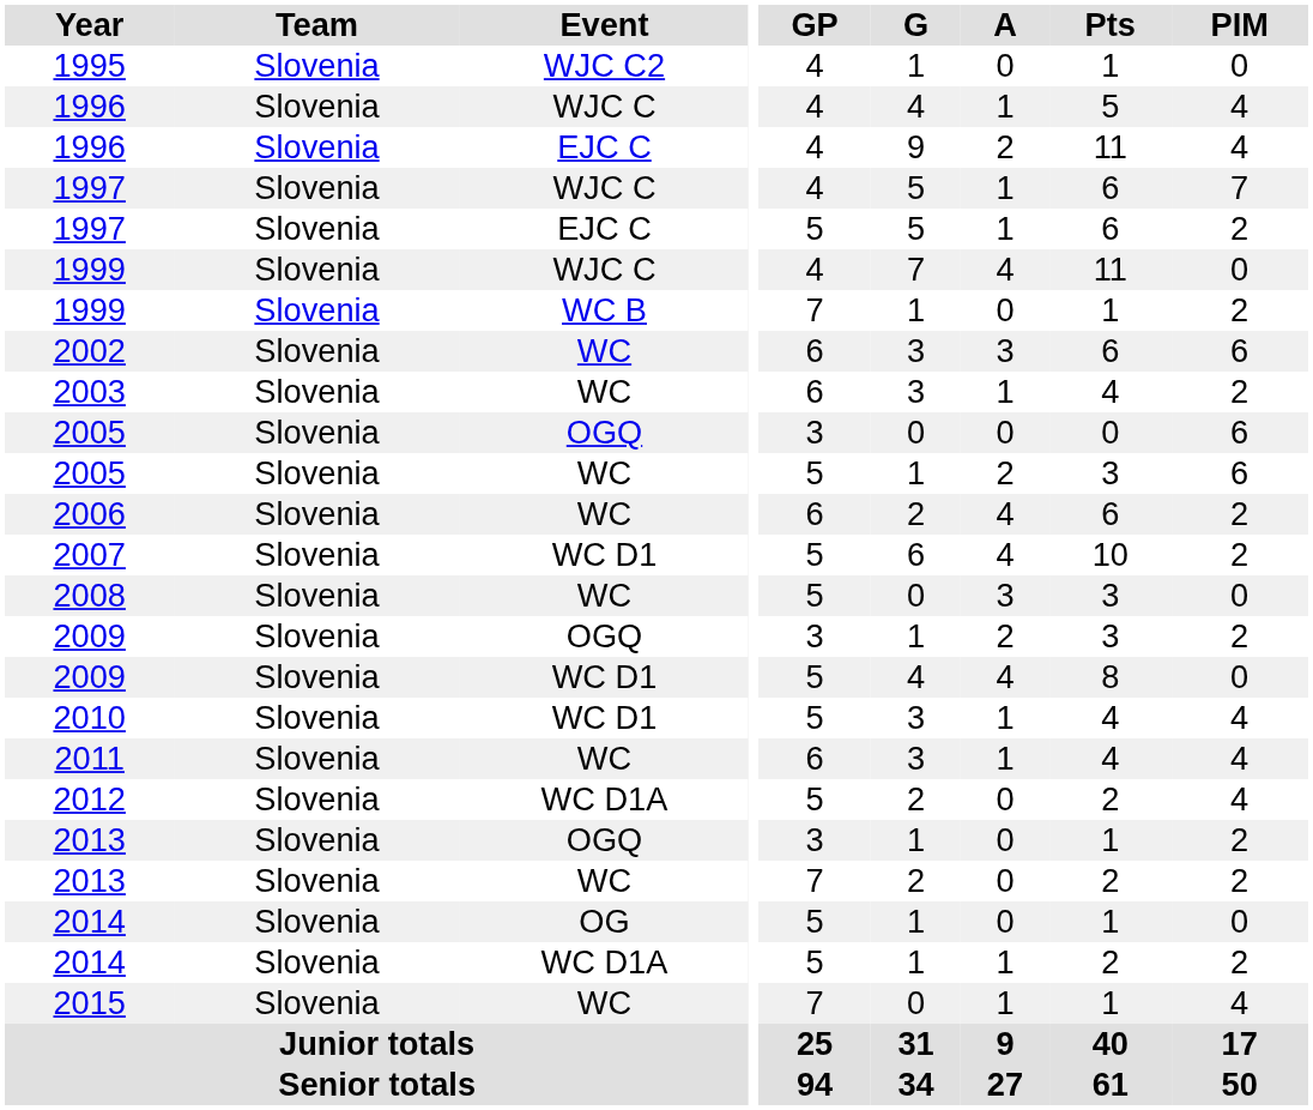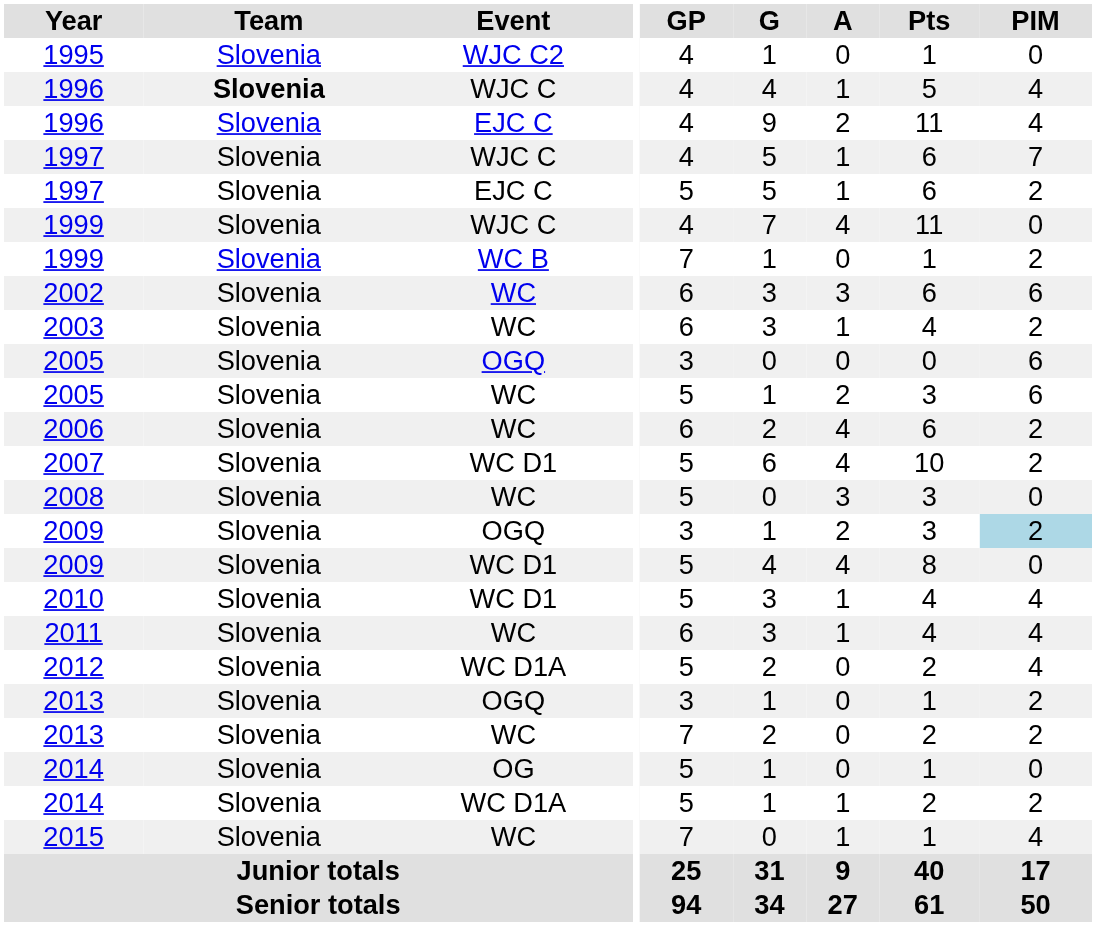1996 / WJC C | Team: normal -> bold
2009 / OGQ | PIM: no background -> lightblue background
